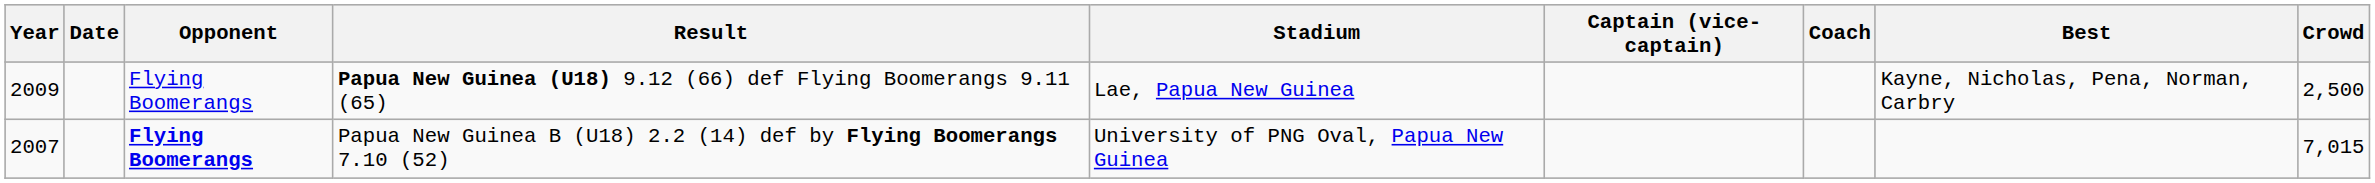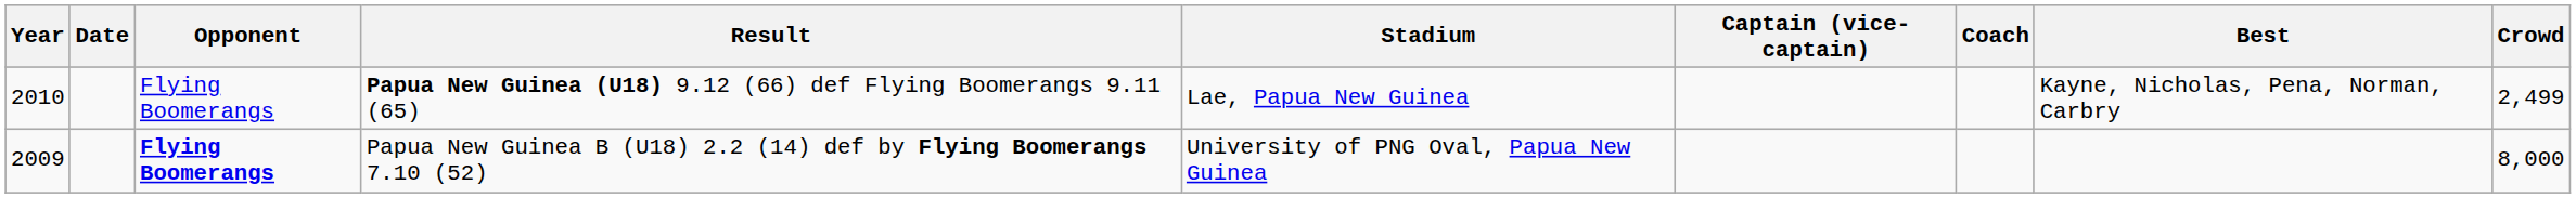row 2 | Year: 2009 -> 2010
row 2 | Crowd: 2,500 -> 2,499
row 3 | Year: 2007 -> 2009
row 3 | Crowd: 7,015 -> 8,000
